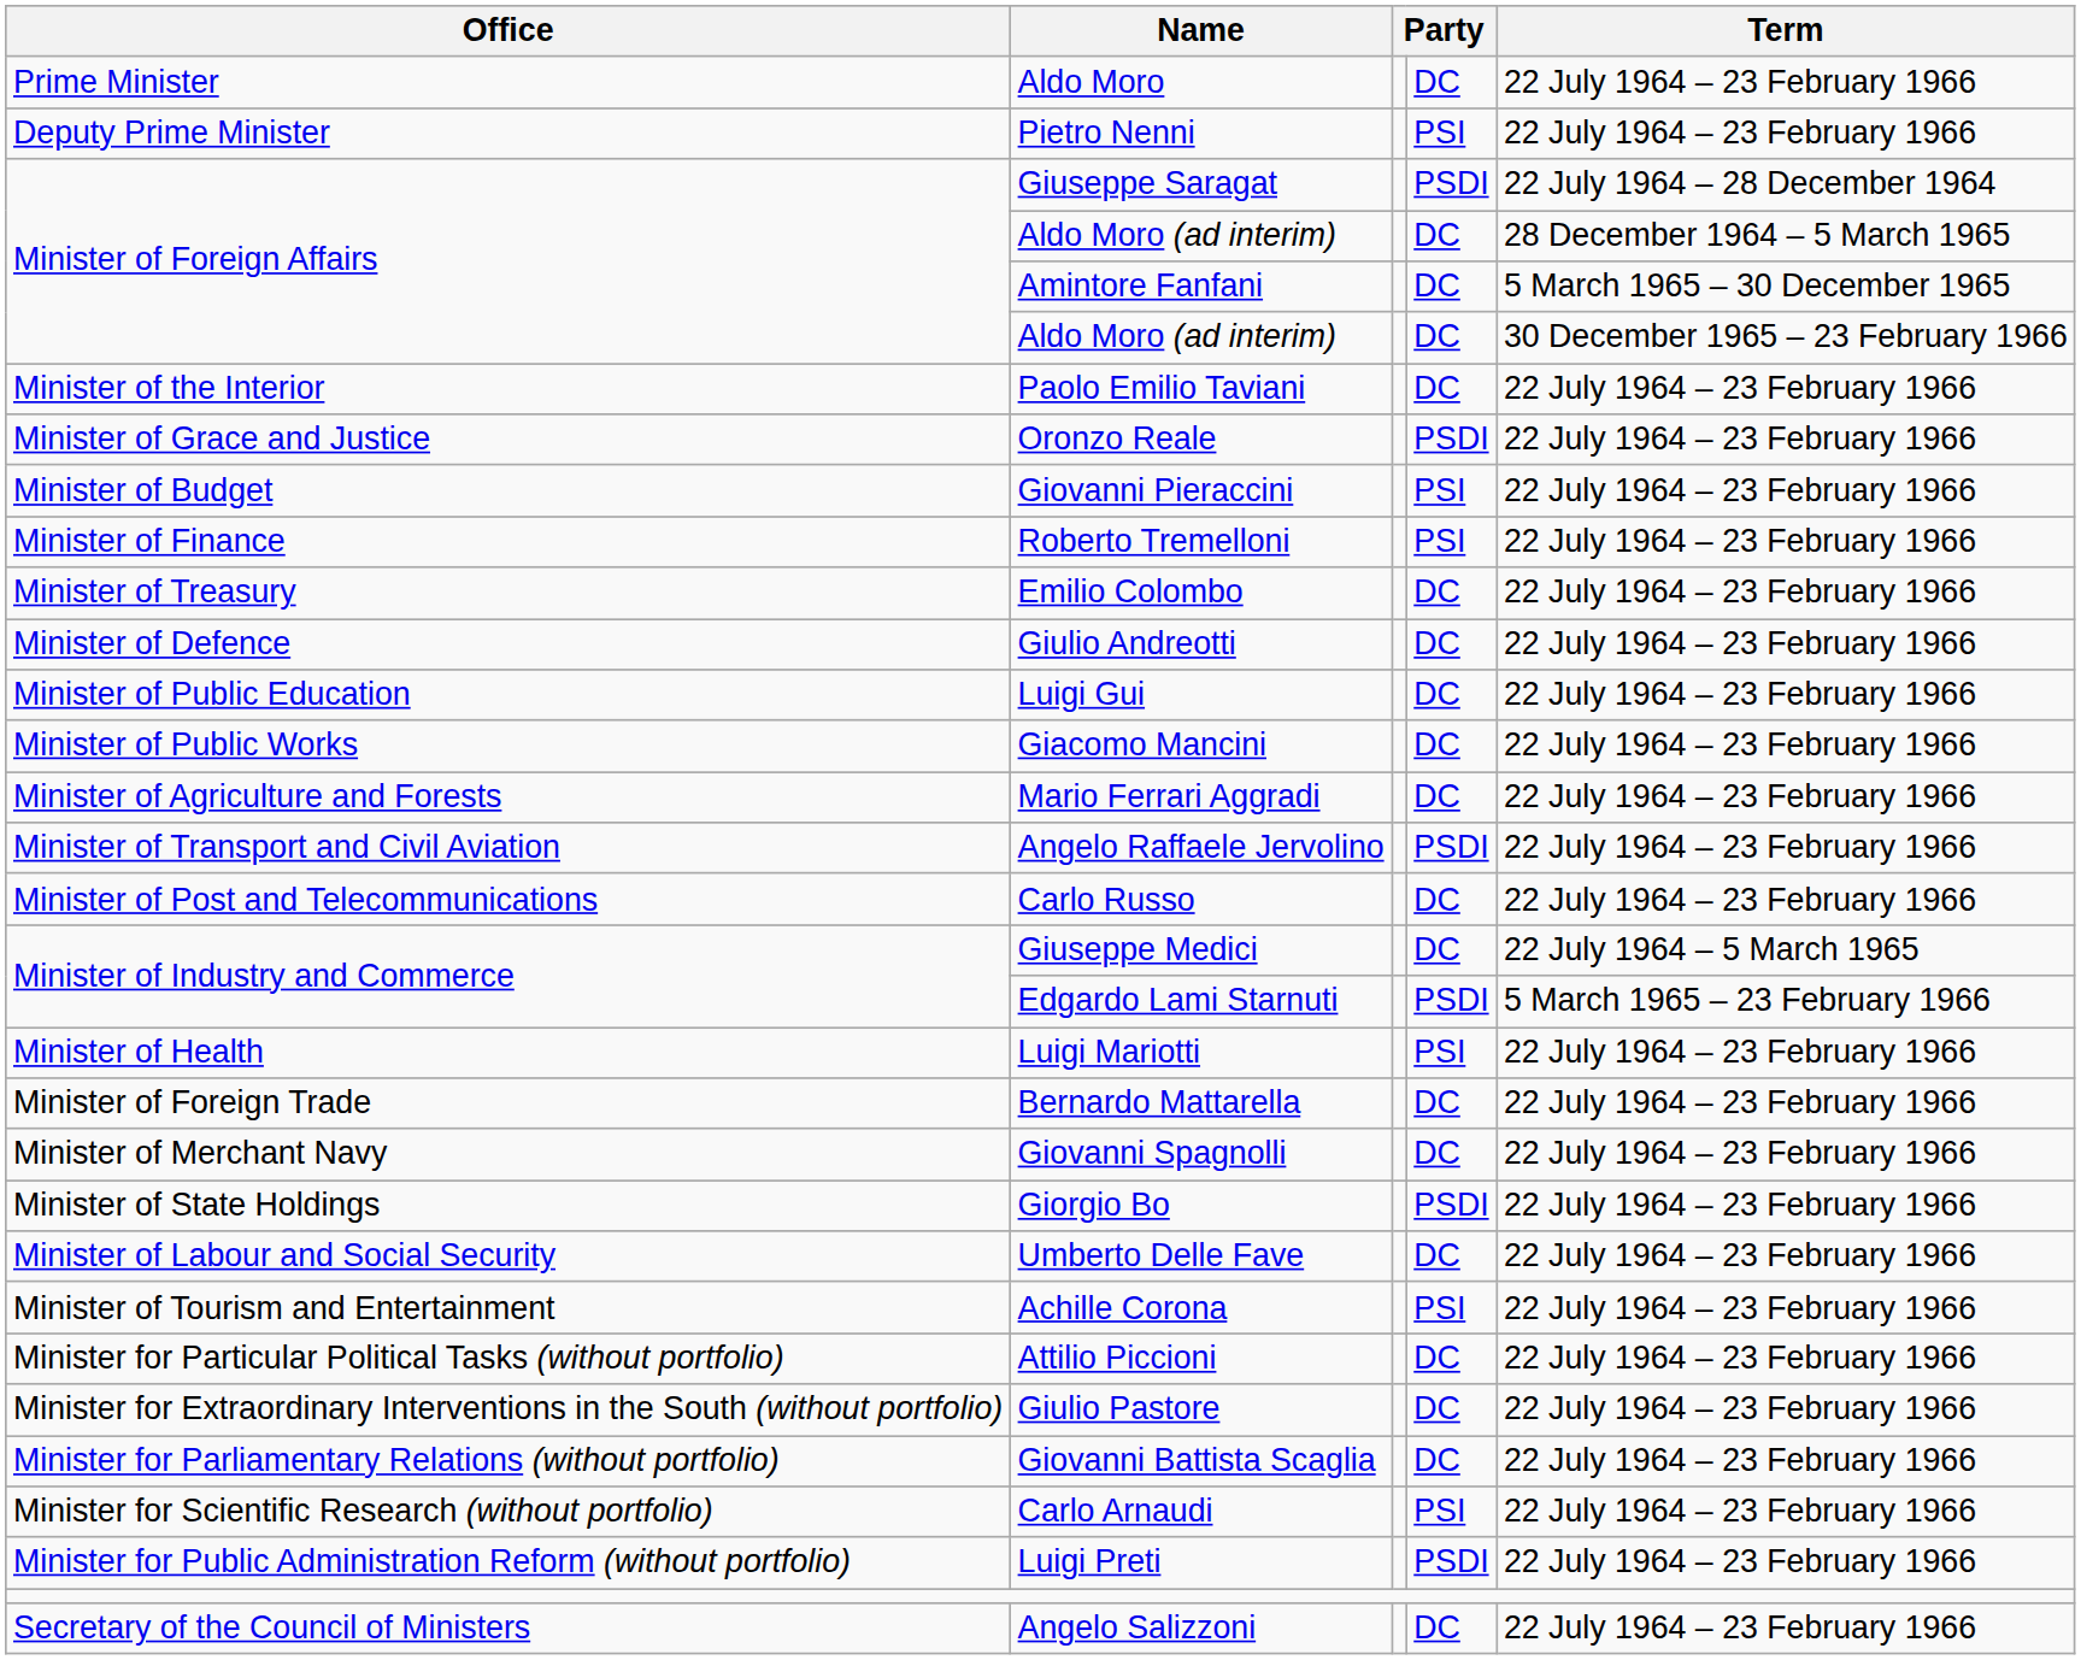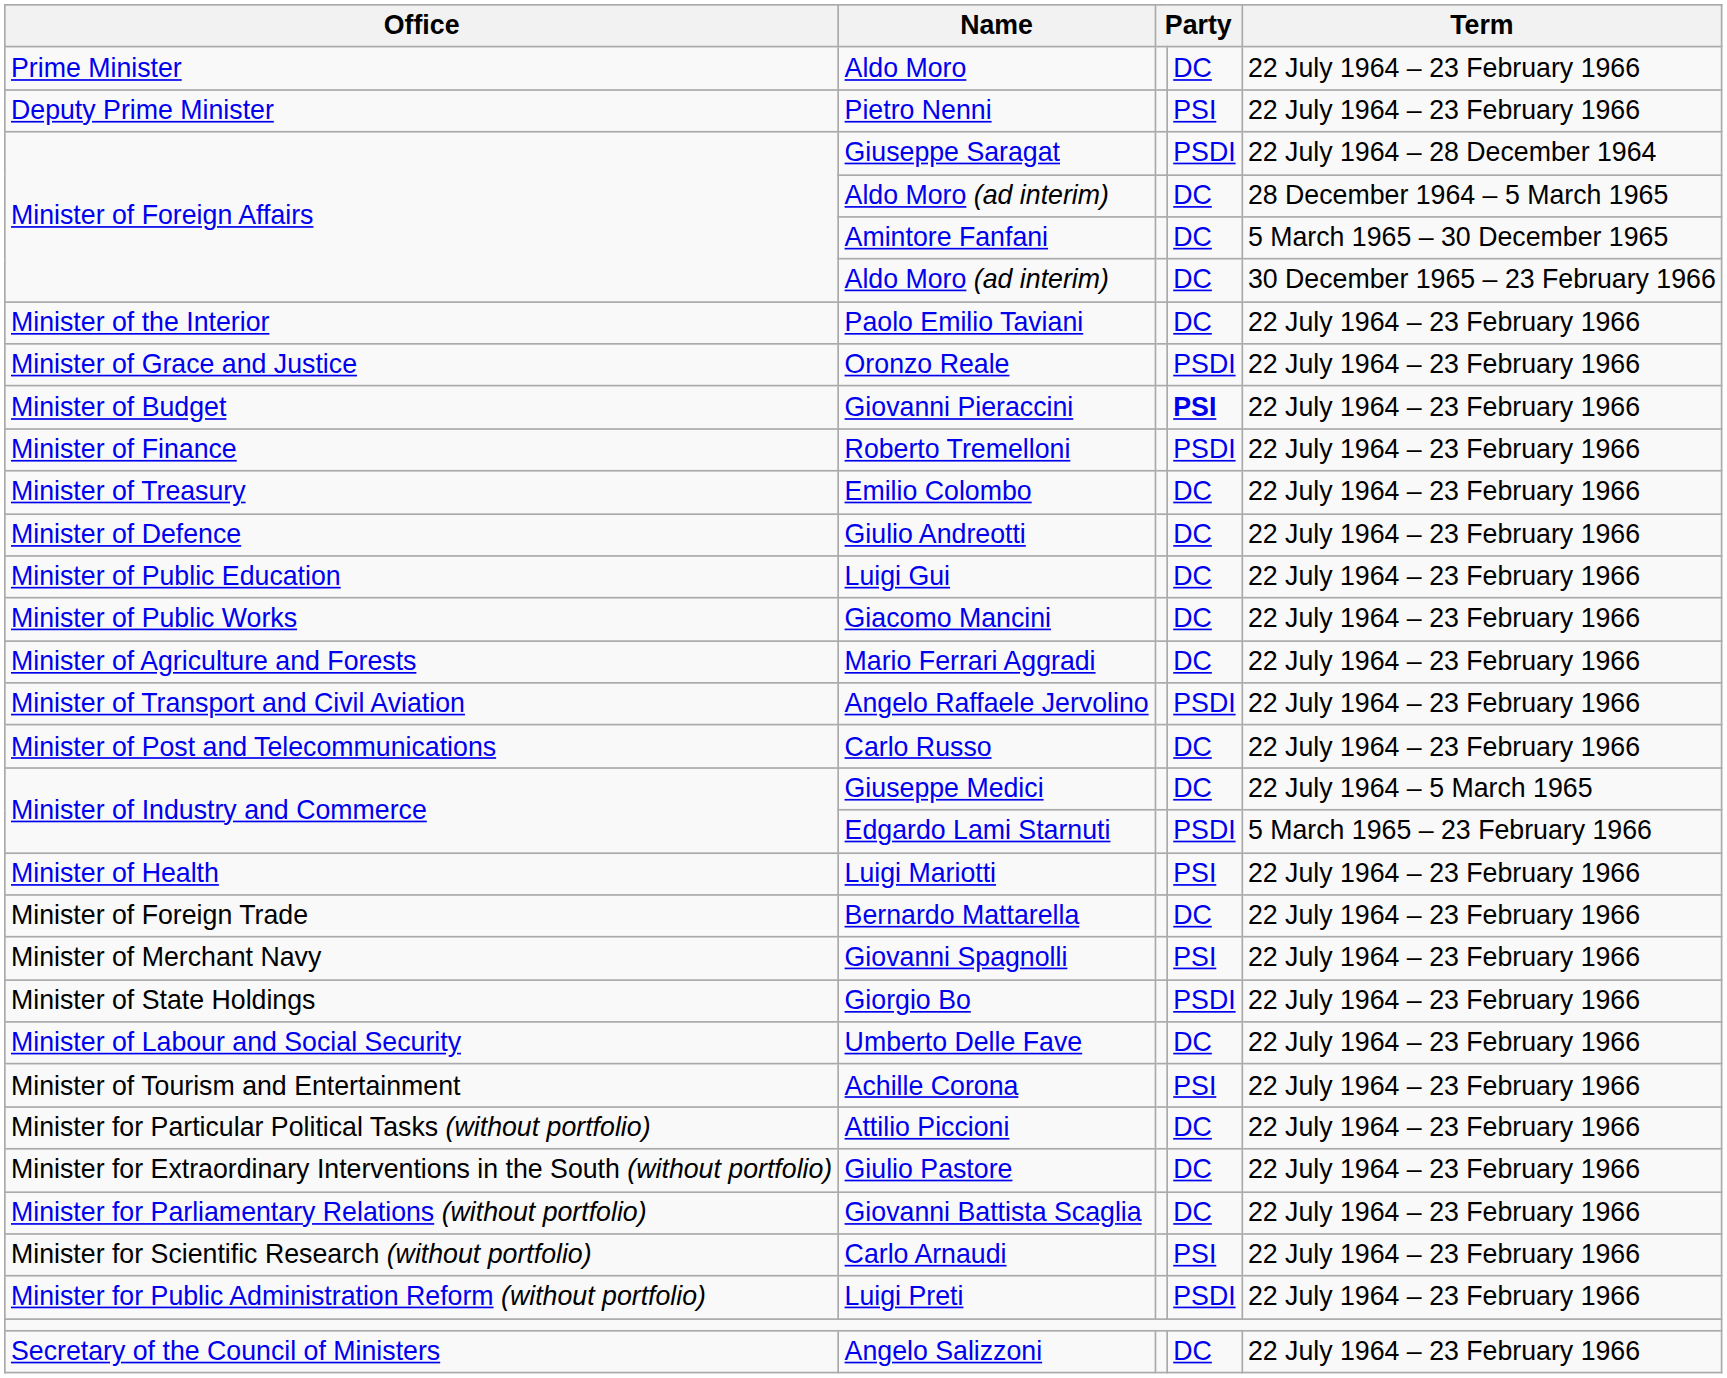Giovanni Pieraccini | column 4: normal -> bold
Roberto Tremelloni | column 4: PSI -> PSDI
Giovanni Spagnolli | column 4: DC -> PSI
